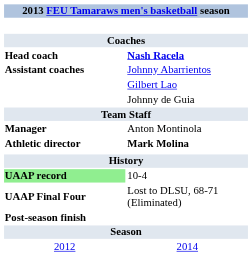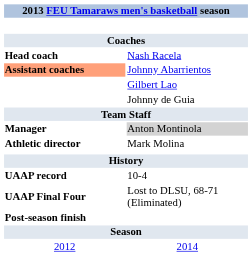Nash Racela | column 2: bold -> normal
Johnny Abarrientos | column 1: no background -> lightsalmon background
Anton Montinola | column 2: no background -> lightgrey background
Mark Molina | column 2: bold -> normal
10-4 | column 1: lightgreen background -> no background
